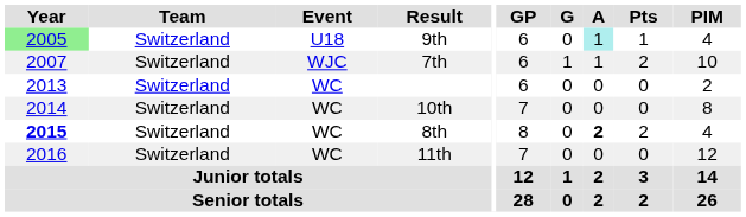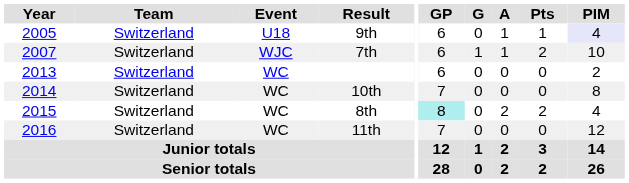9th | Year: lightgreen background -> no background
9th | A: paleturquoise background -> no background
9th | PIM: no background -> lavender background
8th | Year: bold -> normal
8th | GP: no background -> paleturquoise background
8th | A: bold -> normal
